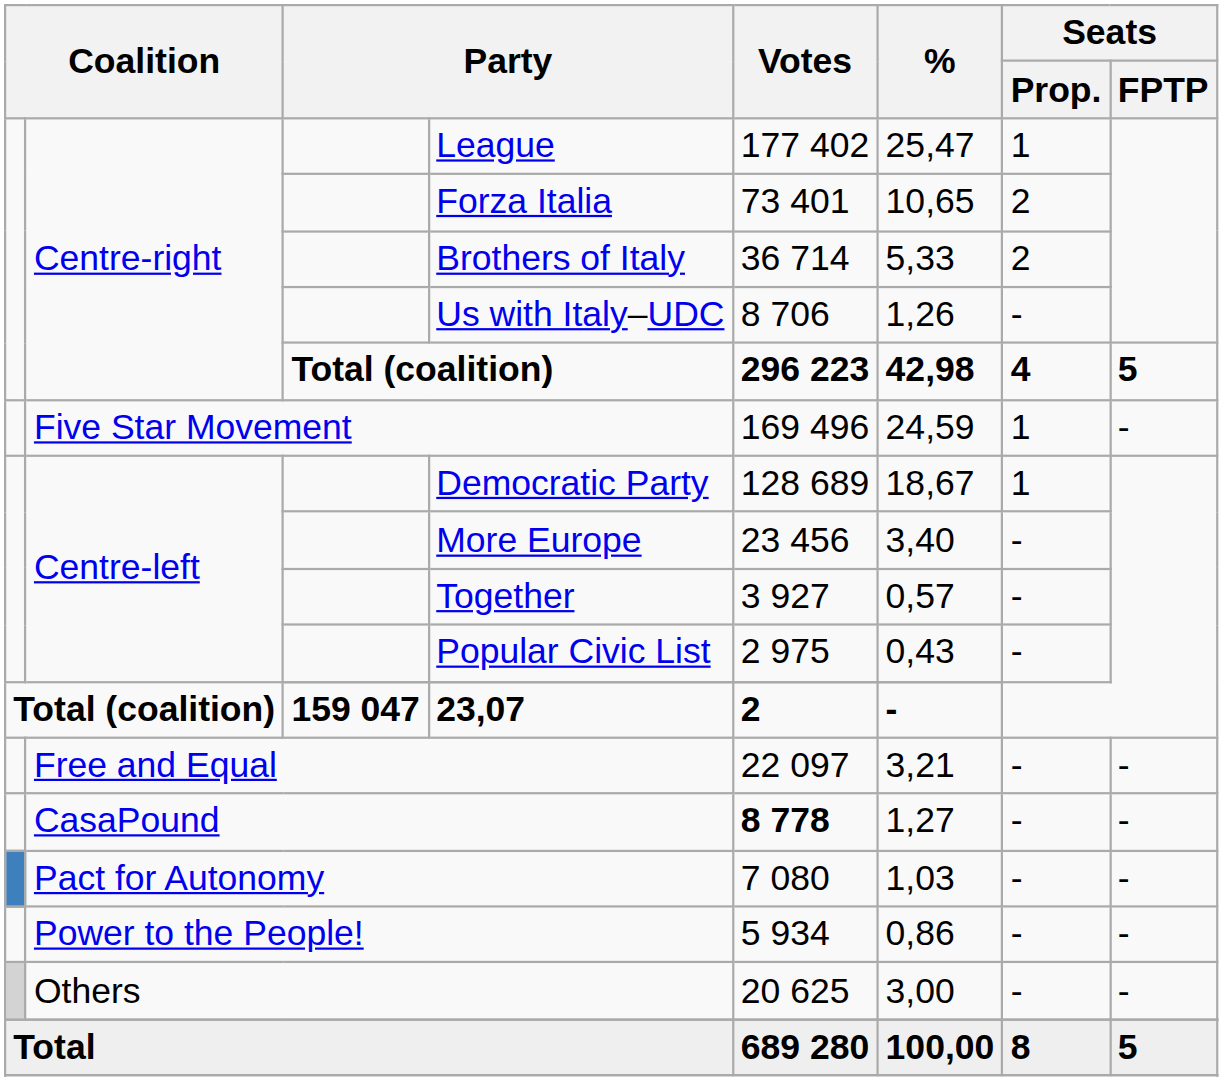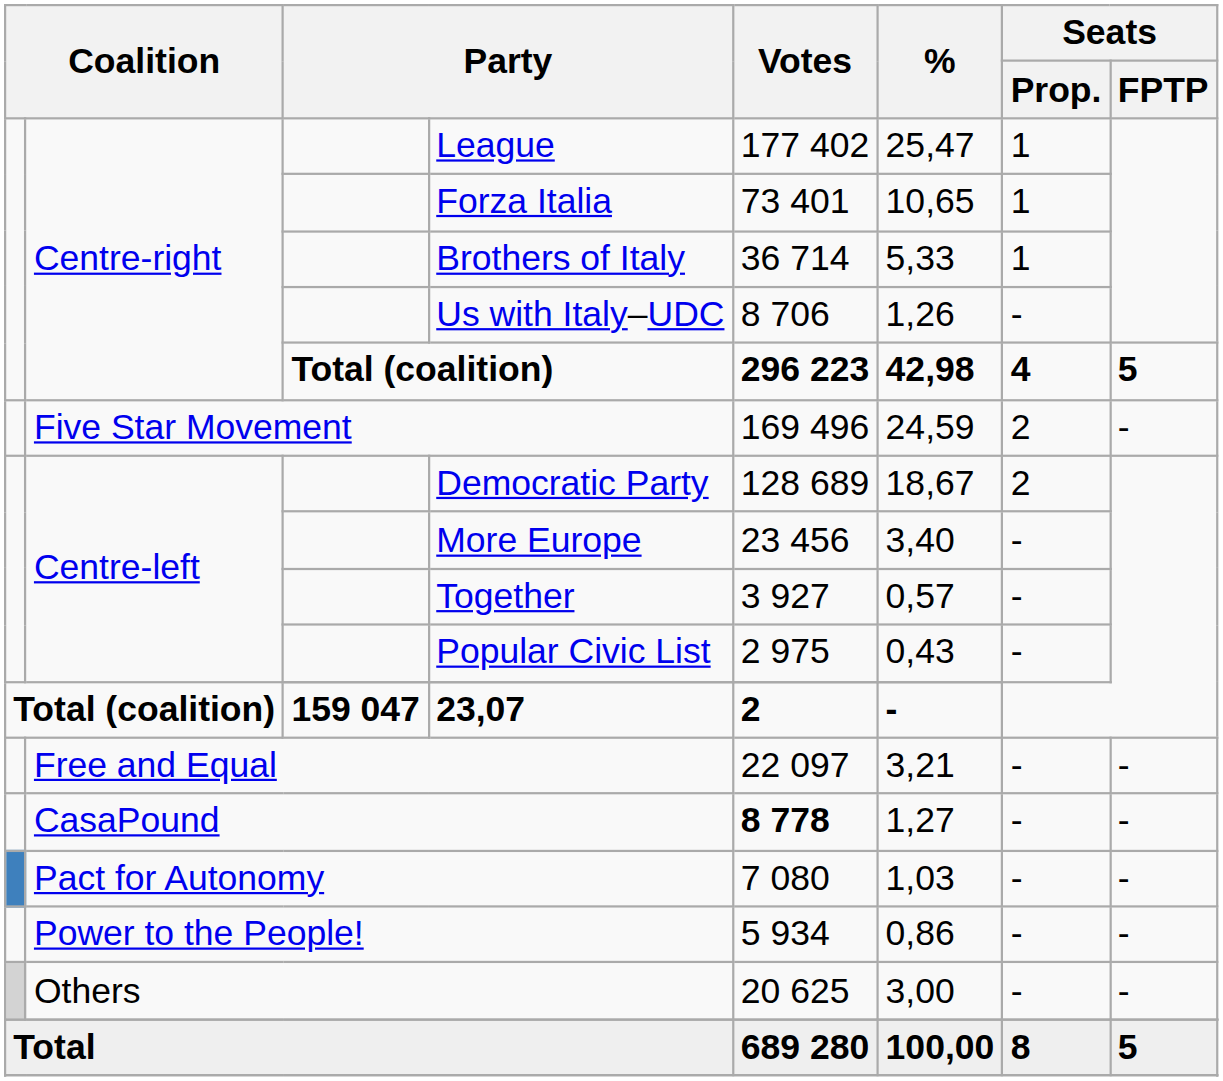Forza Italia | Seats / Prop.: 2 -> 1
Brothers of Italy | Seats / Prop.: 2 -> 1
Five Star Movement | Seats / Prop.: 1 -> 2
Democratic Party | Seats / Prop.: 1 -> 2
